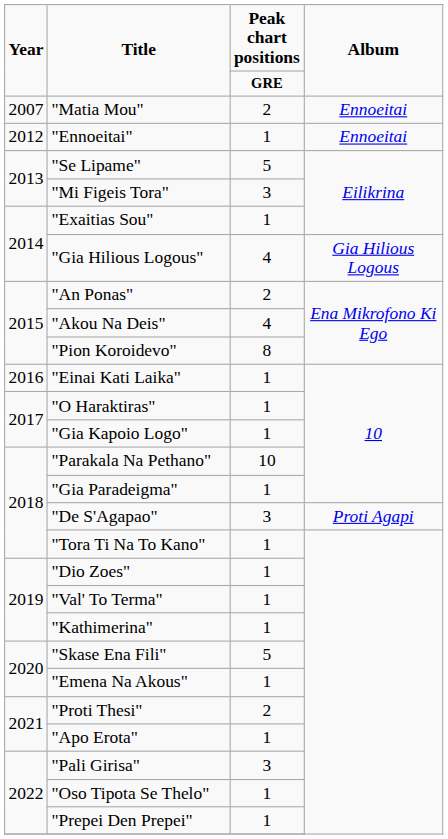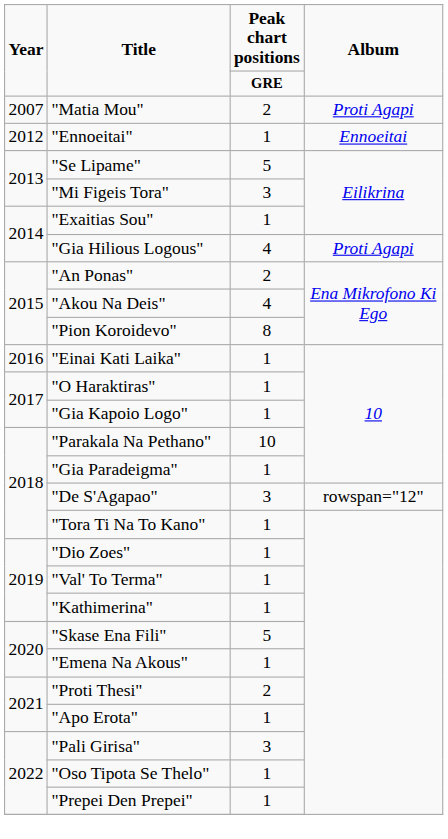"Matia Mou" | Album: Ennoeitai -> Proti Agapi
"Gia Hilious Logous" | Album: Gia Hilious Logous -> Proti Agapi
"De S'Agapao" | Album: Proti Agapi -> rowspan="12"
